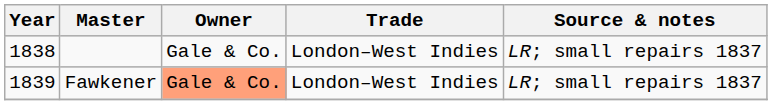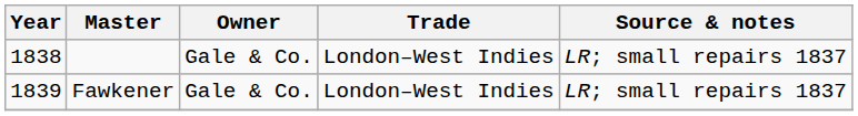Fawkener | Owner: lightsalmon background -> no background
